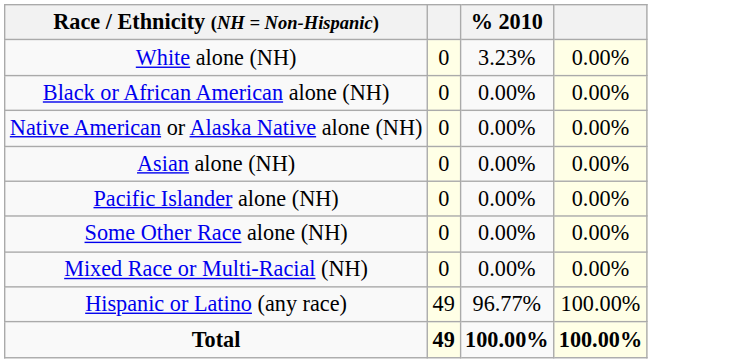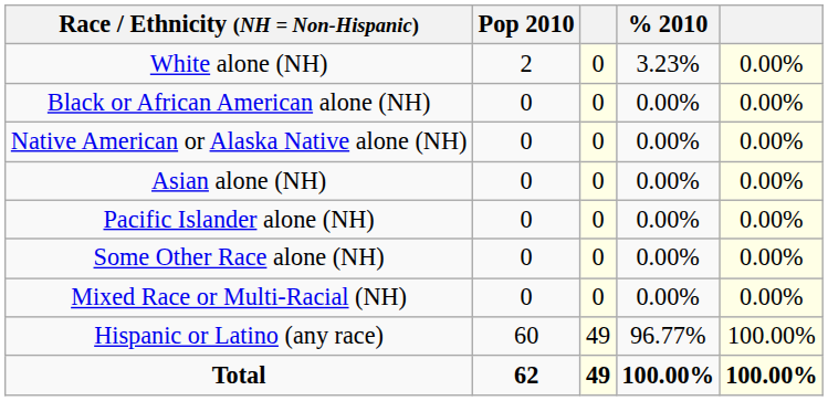+ column: Pop 2010 | 2 | 0 | 0 | 0 | 0 | 0 | 0 | 60 | 62
